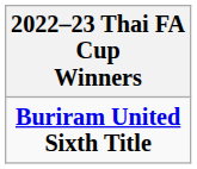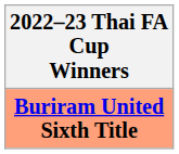row 2 | column 1: no background -> lightsalmon background
